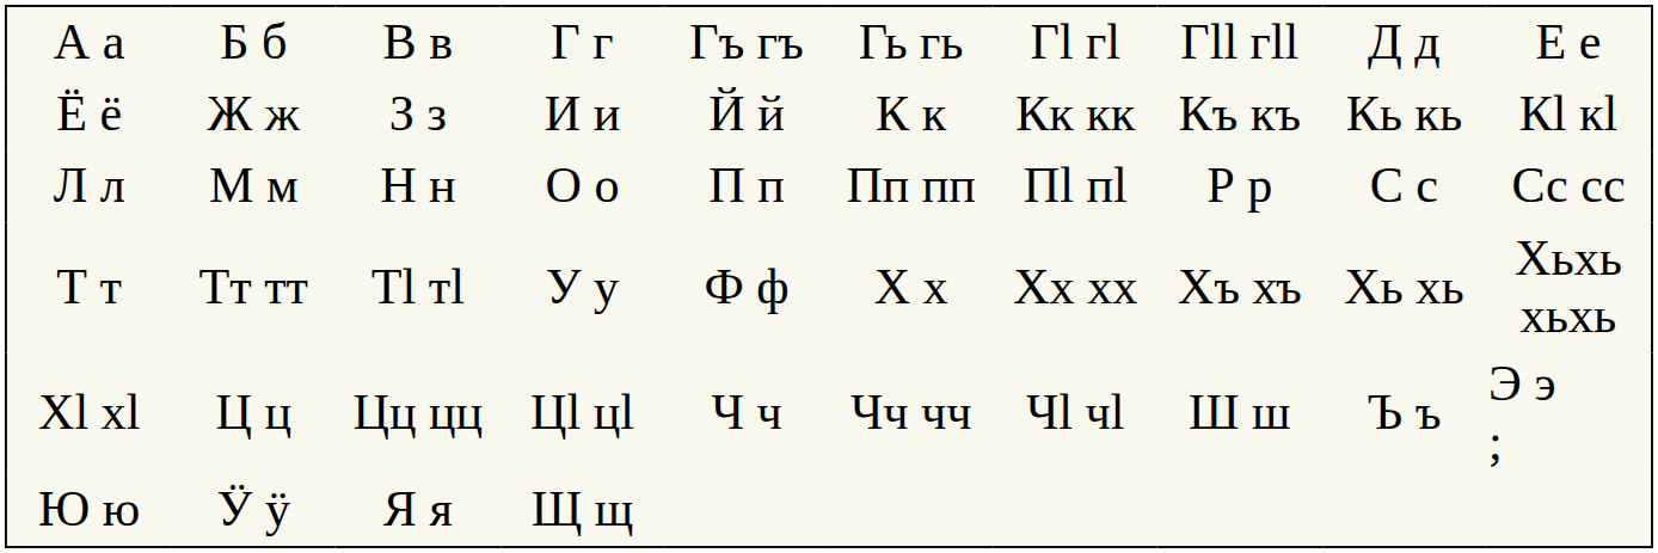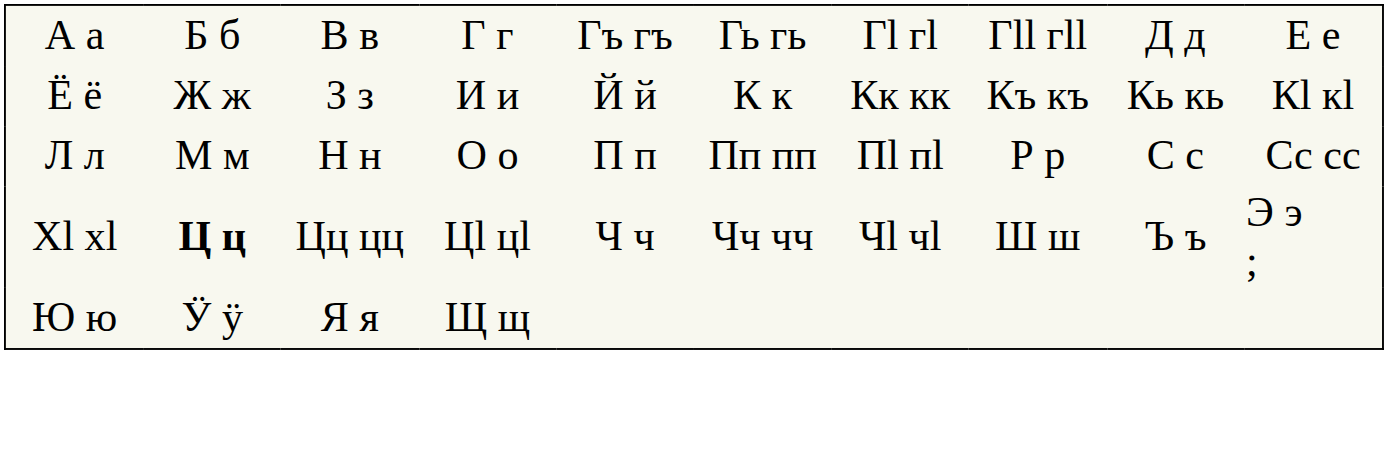- row: Т т | Тт тт | Тӏ тӏ | У у | Ф ф | Х х | Хх хх | Хъ хъ | Хь хь | Хьхь хьхь
Хӏ хӏ | column 2: normal -> bold
